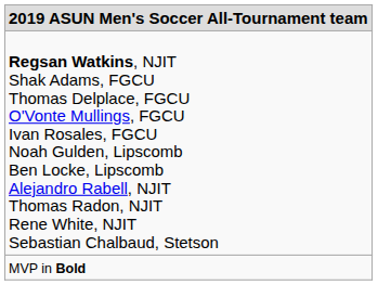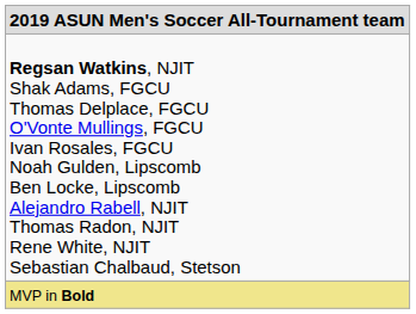MVP in Bold | column 1: no background -> khaki background
